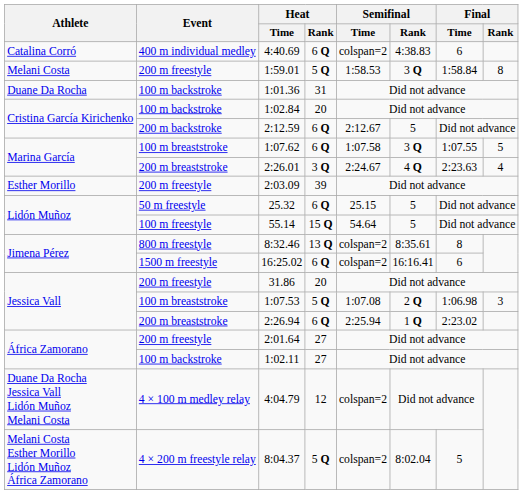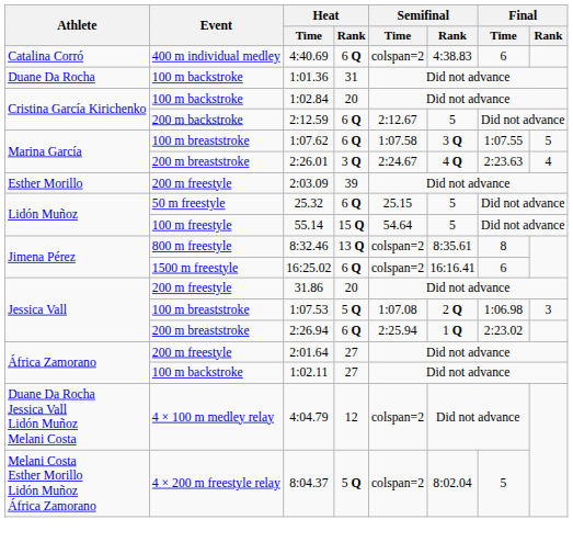- row: Melani Costa | 200 m freestyle | 1:59.01 | 5 Q | 1:58.53 | 3 Q | 1:58.84 | 8
